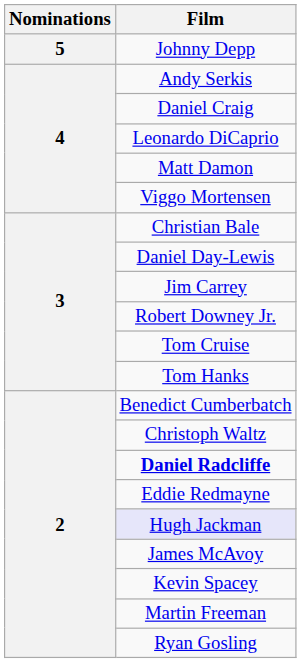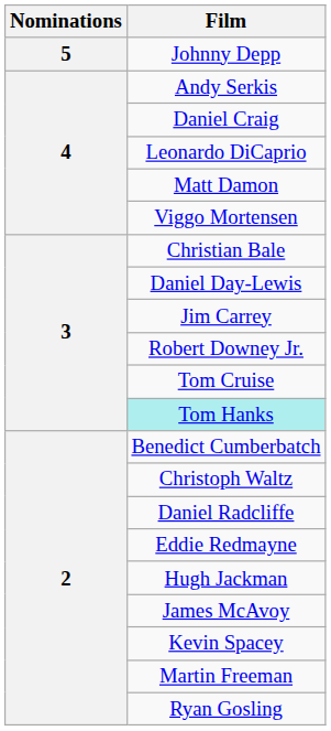Tom Hanks | Film: no background -> paleturquoise background
Daniel Radcliffe | Film: bold -> normal
Hugh Jackman | Film: lavender background -> no background
